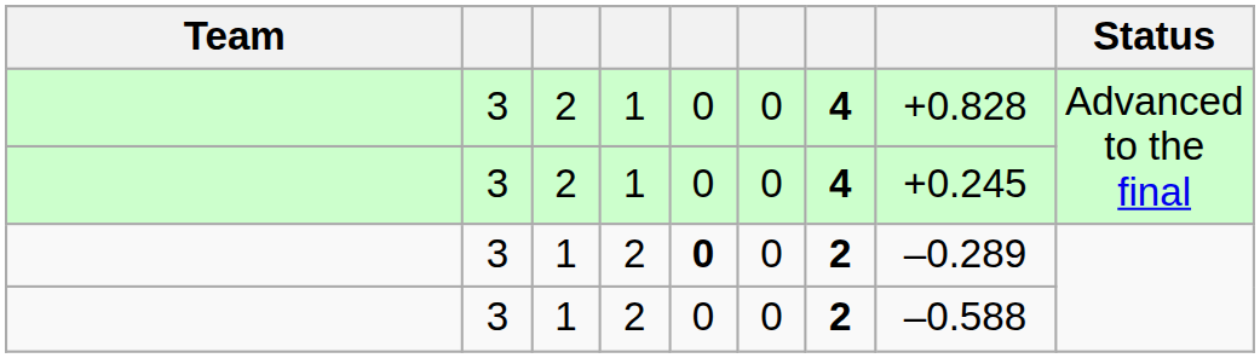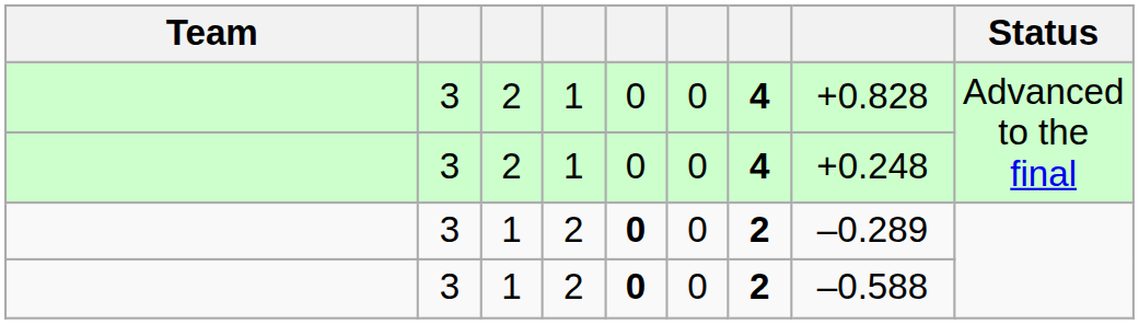row 3 | column 8: +0.245 -> +0.248
row 5 | column 5: normal -> bold
